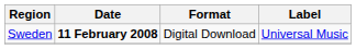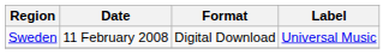Sweden | Date: bold -> normal
